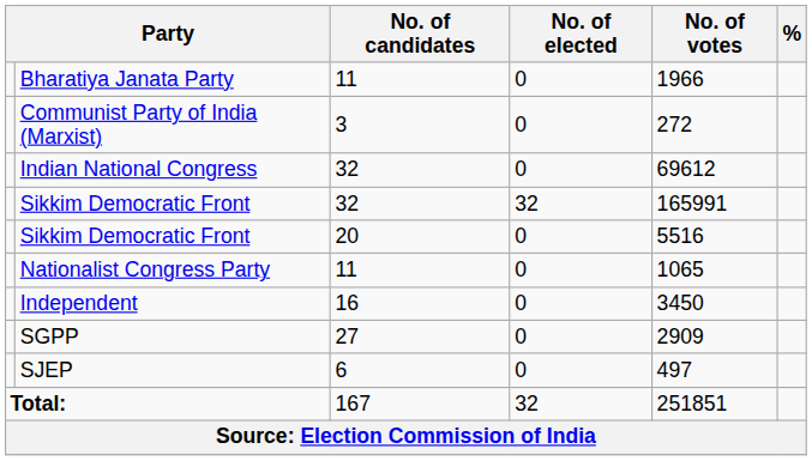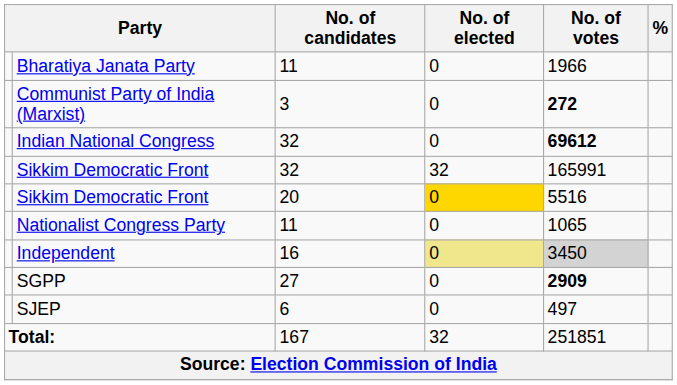Communist Party of India (Marxist) | No. of votes: normal -> bold
Indian National Congress | No. of votes: normal -> bold
Sikkim Democratic Front / 20 | No. of elected: no background -> gold background
Independent | No. of elected: no background -> khaki background
Independent | No. of votes: no background -> lightgrey background
SGPP | No. of votes: normal -> bold
